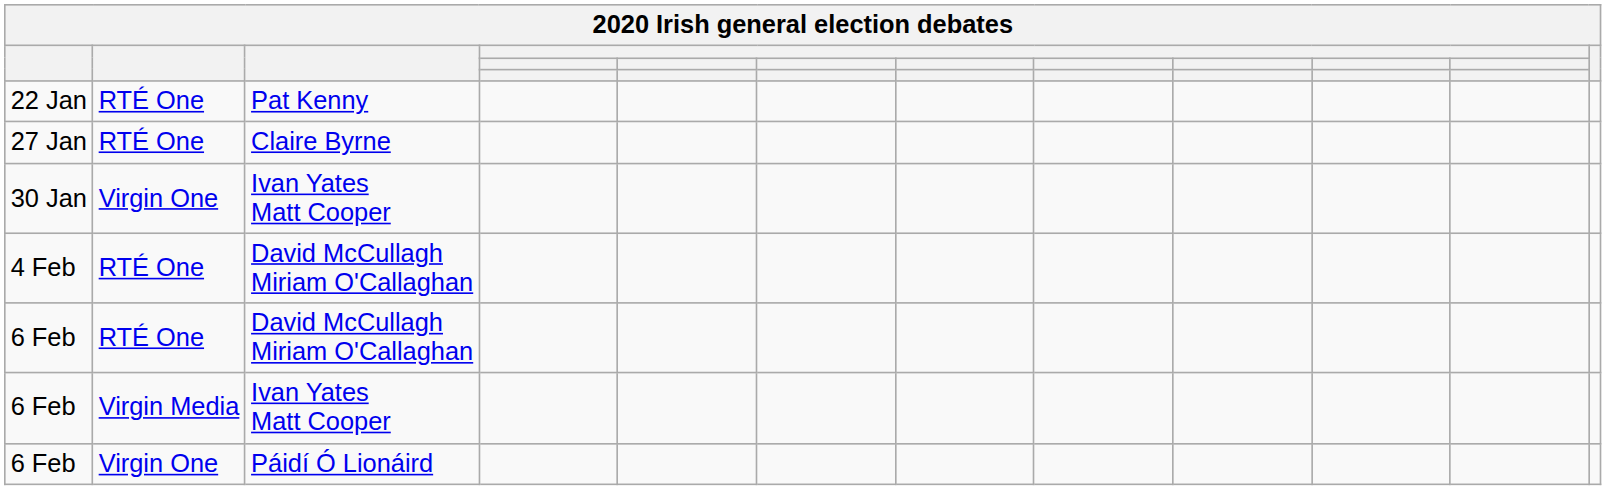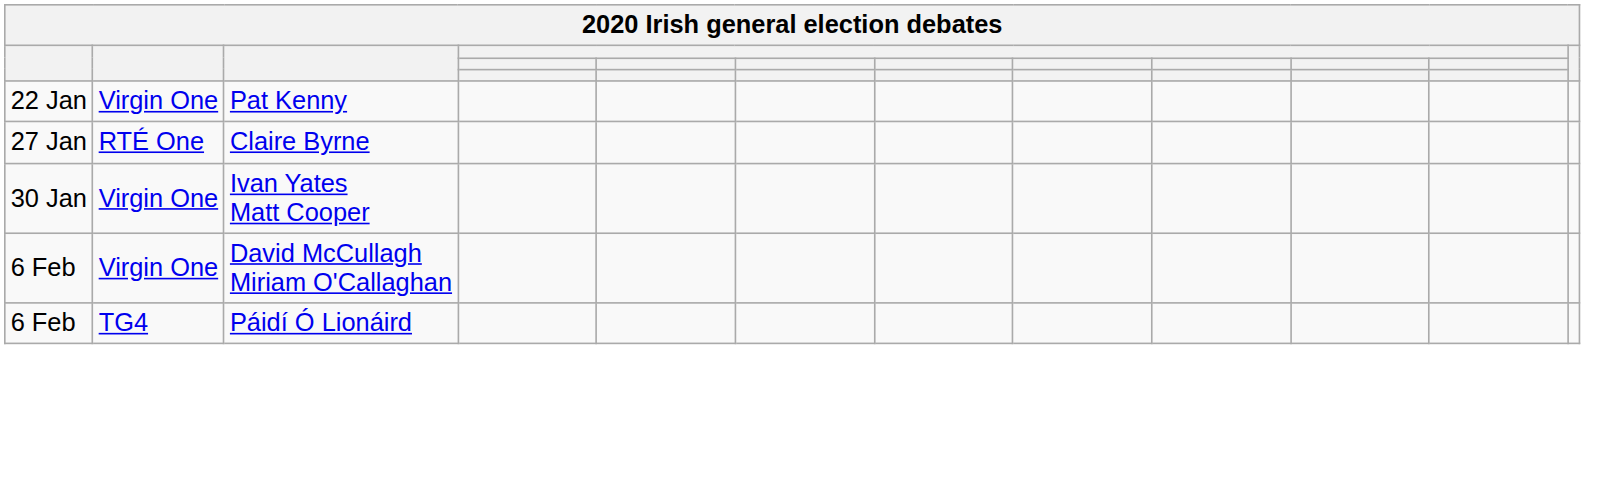22 Jan | column 2: RTÉ One -> Virgin One
- row: 4 Feb | RTÉ One | David McCullagh Miriam O'Callaghan
6 Feb / David McCullagh Miriam O'Callaghan | column 2: RTÉ One -> Virgin One
- row: 6 Feb | Virgin Media | Ivan Yates Matt Cooper
6 Feb / Páidí Ó Lionáird | column 2: Virgin One -> TG4
